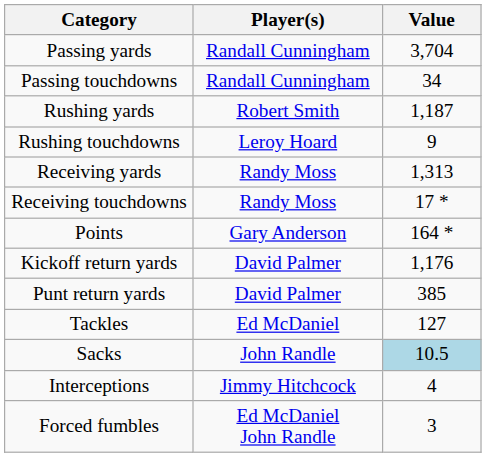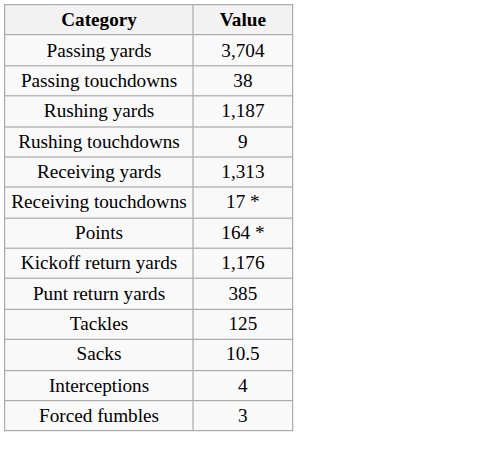- column: Player(s) | Randall Cunningham | Randall Cunningham | Robert Smith | Leroy Hoard | Randy Moss | Randy Moss | Gary Anderson | David Palmer | David Palmer | Ed McDaniel | John Randle | Jimmy Hitchcock | Ed McDaniel John Randle
Passing touchdowns | Value: 34 -> 38
Tackles | Value: 127 -> 125
Sacks | Value: lightblue background -> no background
